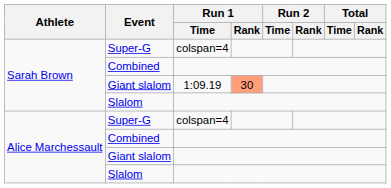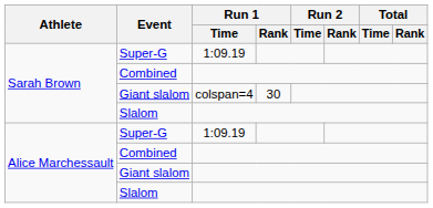Sarah Brown / Super-G | Run 1 / Time: colspan=4 -> 1:09.19
Sarah Brown / Giant slalom | Run 1 / Time: 1:09.19 -> colspan=4
Sarah Brown / Giant slalom | Run 1 / Rank: lightsalmon background -> no background
Alice Marchessault / Super-G | Run 1 / Time: colspan=4 -> 1:09.19
